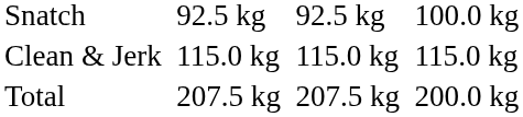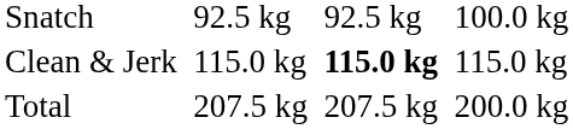Clean & Jerk | column 3: normal -> bold
